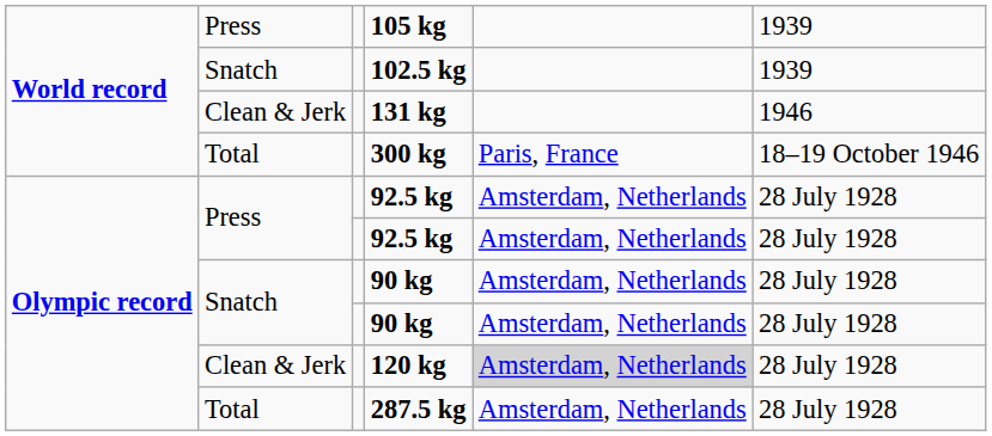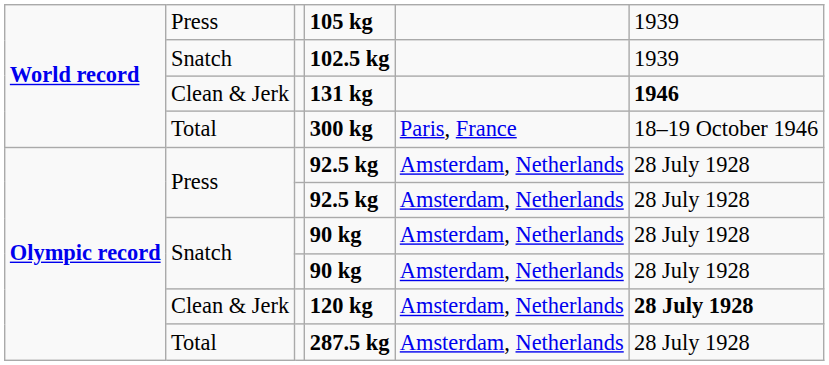131 kg | column 6: normal -> bold
120 kg | column 5: lightgrey background -> no background
120 kg | column 6: normal -> bold
